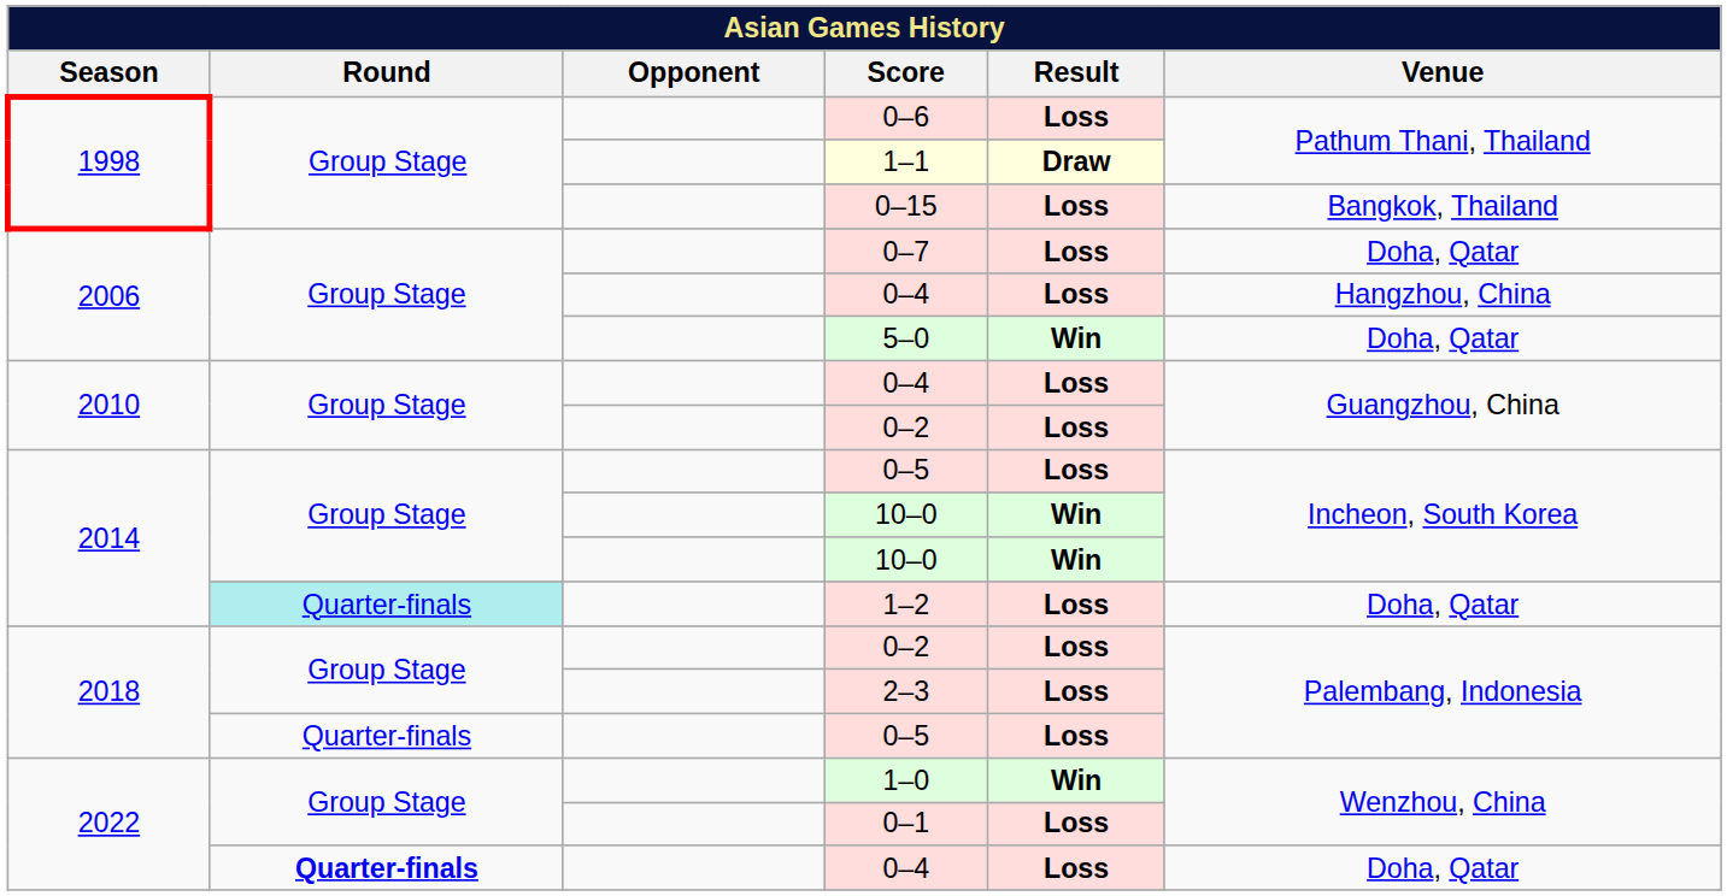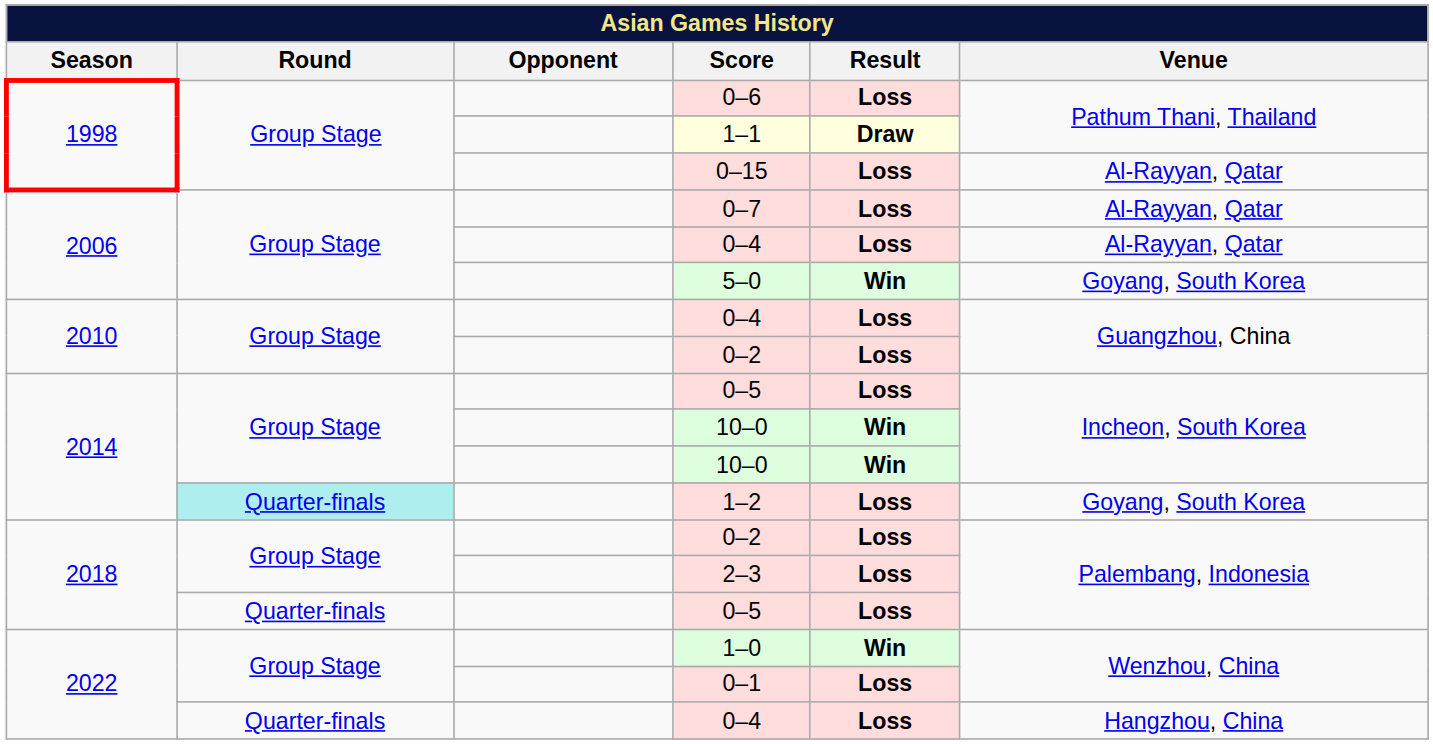0–15 | Venue: Bangkok, Thailand -> Al-Rayyan, Qatar
0–7 | Venue: Doha, Qatar -> Al-Rayyan, Qatar
2006 / 0–4 | Venue: Hangzhou, China -> Al-Rayyan, Qatar
5–0 | Venue: Doha, Qatar -> Goyang, South Korea
1–2 | Venue: Doha, Qatar -> Goyang, South Korea
2022 / 0–4 | Round: bold -> normal
2022 / 0–4 | Venue: Doha, Qatar -> Hangzhou, China
